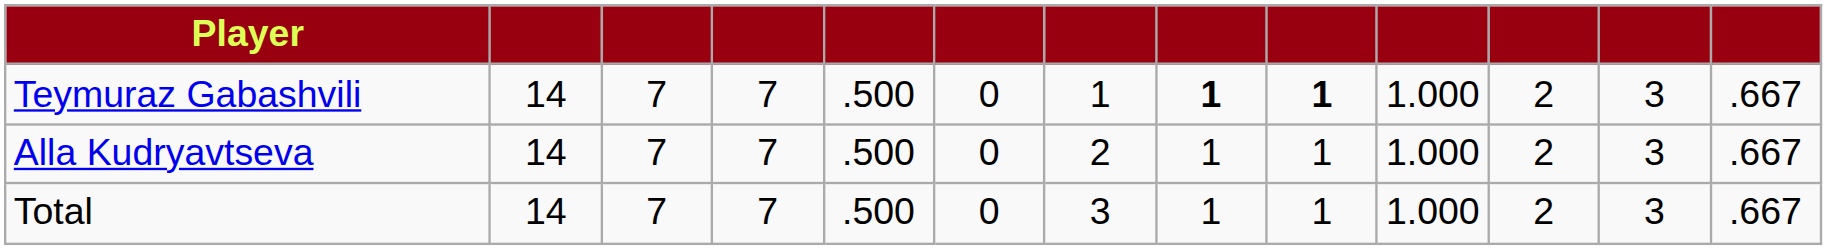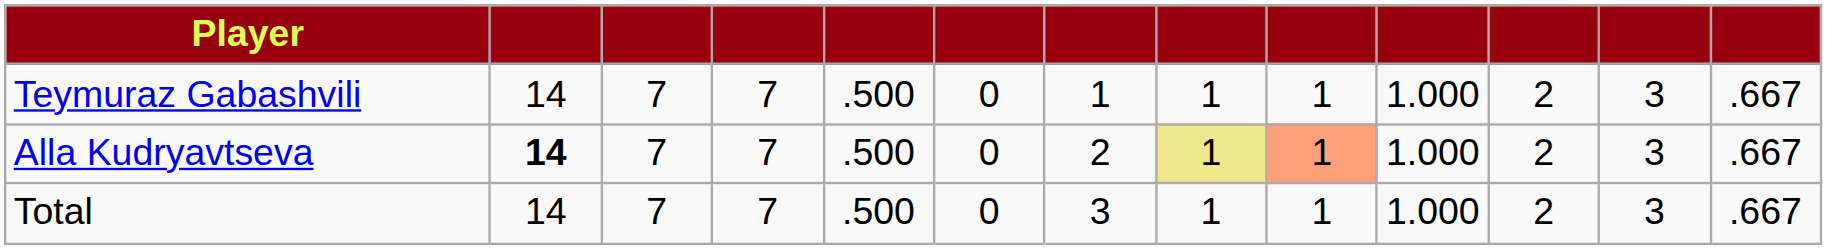Teymuraz Gabashvili | column 8: bold -> normal
Teymuraz Gabashvili | column 9: bold -> normal
Alla Kudryavtseva | column 2: normal -> bold
Alla Kudryavtseva | column 8: no background -> khaki background
Alla Kudryavtseva | column 9: no background -> lightsalmon background
